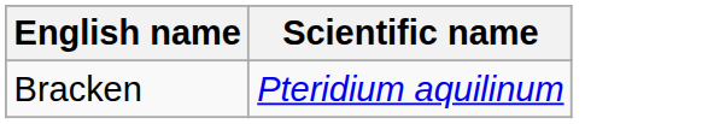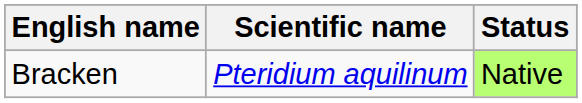+ column: Status | Native
